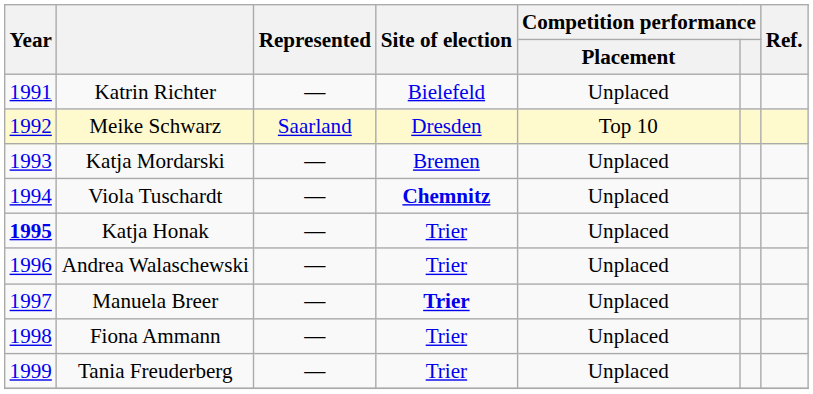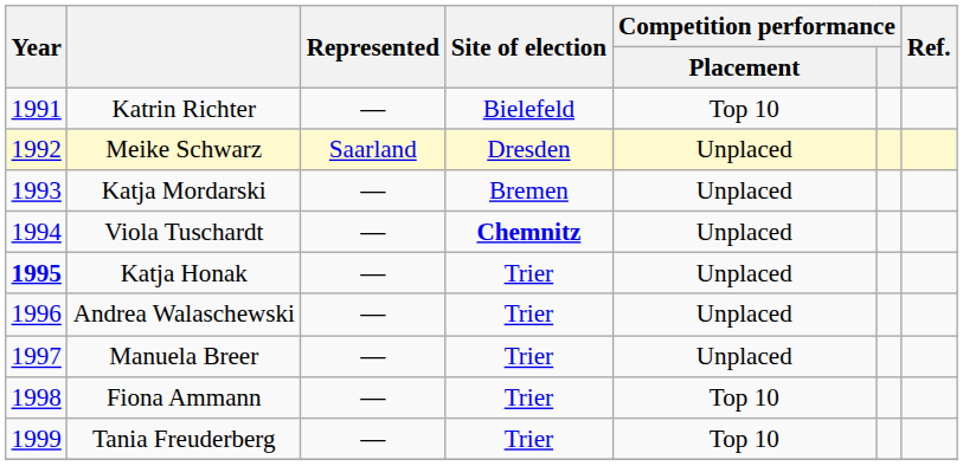Katrin Richter | Competition performance / Placement: Unplaced -> Top 10
Meike Schwarz | Competition performance / Placement: Top 10 -> Unplaced
Manuela Breer | Site of election: bold -> normal
Fiona Ammann | Competition performance / Placement: Unplaced -> Top 10
Tania Freuderberg | Competition performance / Placement: Unplaced -> Top 10
